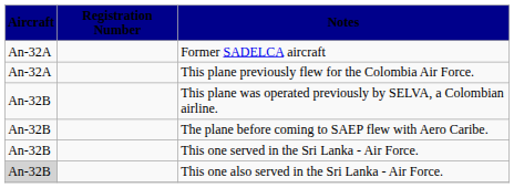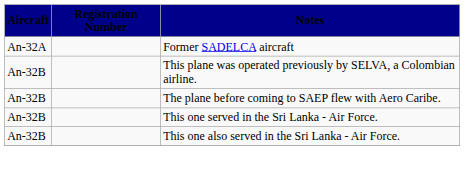- row: An-32A | This plane previously flew for the Colombia Air Force.
This one also served in the Sri Lanka - Air Force. | Aircraft: lightgrey background -> no background
